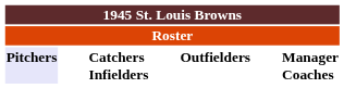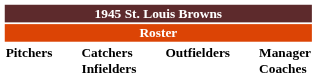Pitchers | column 1: lavender background -> no background
